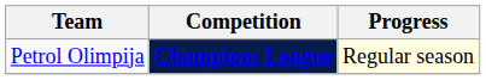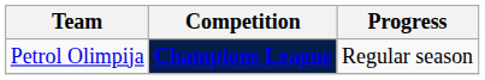Petrol Olimpija | Progress: lightyellow background -> no background
